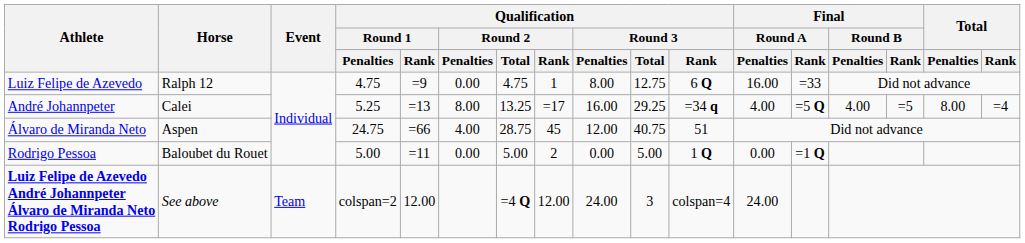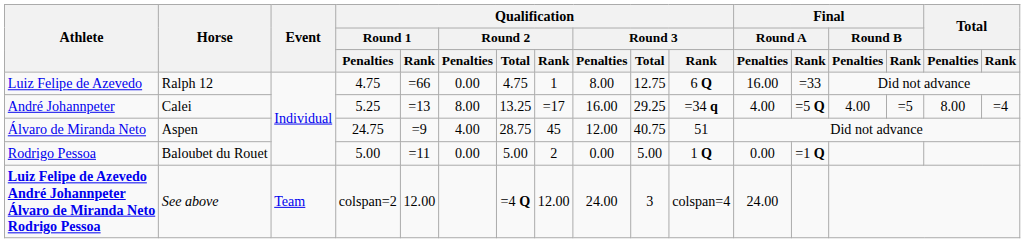Luiz Felipe de Azevedo | Qualification / Round 1 / Rank: =9 -> =66
Álvaro de Miranda Neto | Qualification / Round 1 / Rank: =66 -> =9
